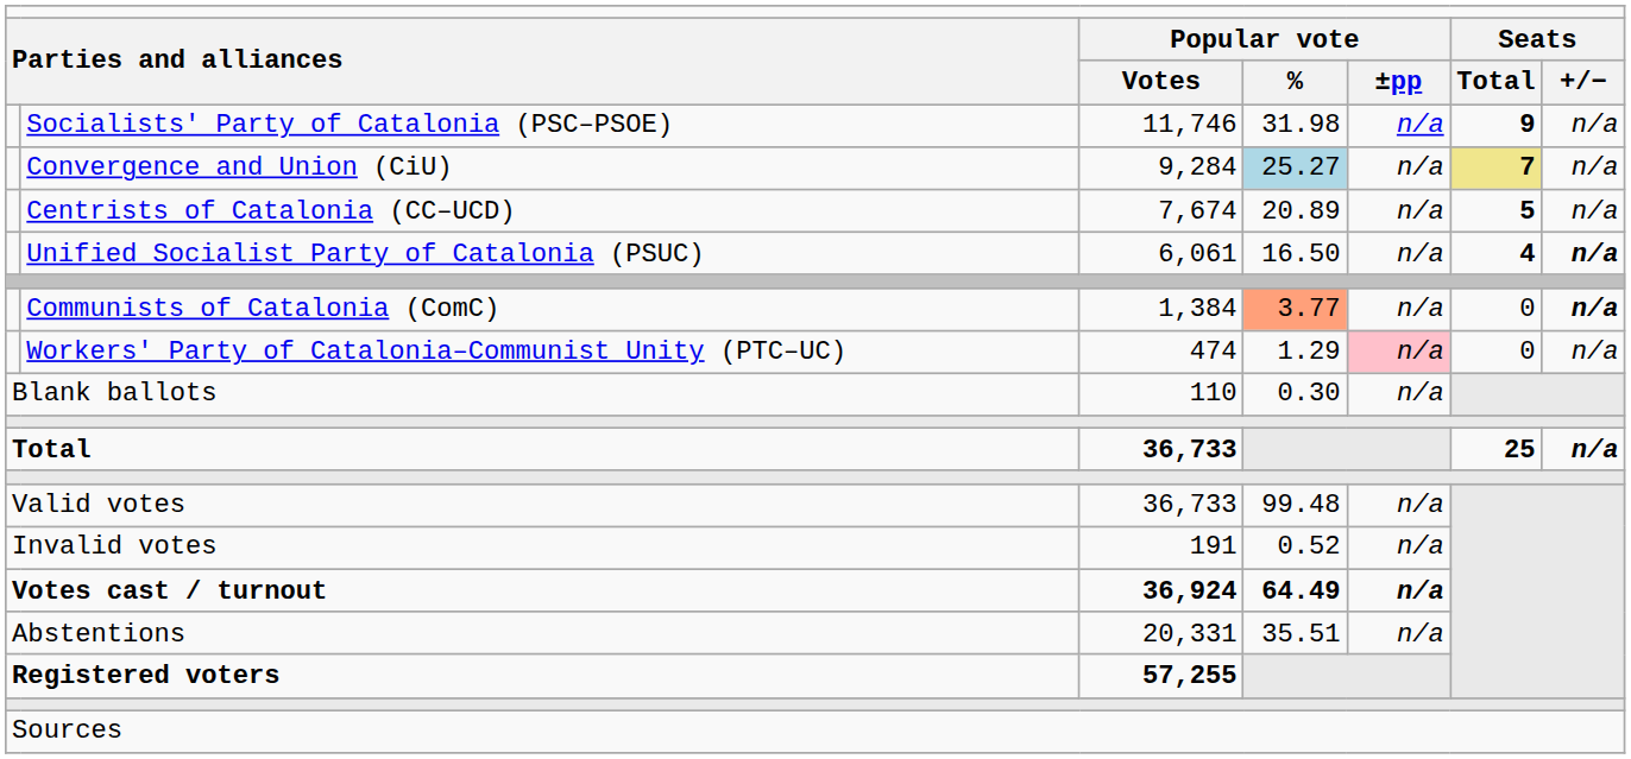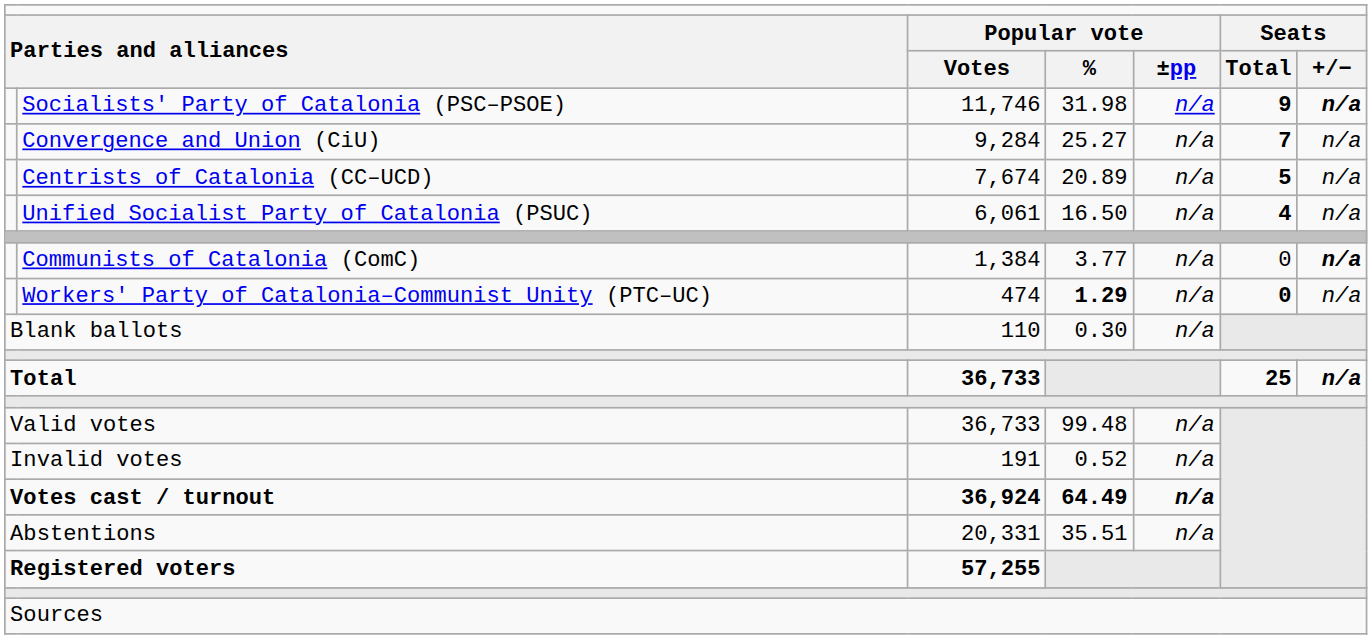Socialists' Party of Catalonia (PSC–PSOE) | column 7: normal -> bold
Convergence and Union (CiU) | column 4: lightblue background -> no background
Convergence and Union (CiU) | column 6: khaki background -> no background
Unified Socialist Party of Catalonia (PSUC) | column 7: bold -> normal
Communists of Catalonia (ComC) | column 4: lightsalmon background -> no background
Workers' Party of Catalonia–Communist Unity (PTC–UC) | column 4: normal -> bold
Workers' Party of Catalonia–Communist Unity (PTC–UC) | column 5: pink background -> no background
Workers' Party of Catalonia–Communist Unity (PTC–UC) | column 6: normal -> bold
